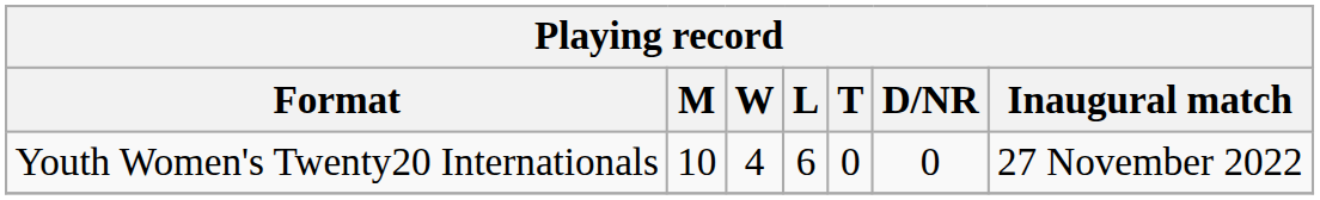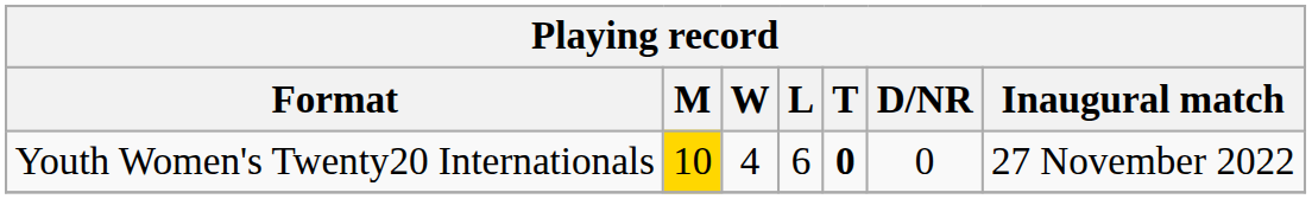Youth Women's Twenty20 Internationals | M: no background -> gold background
Youth Women's Twenty20 Internationals | T: normal -> bold
